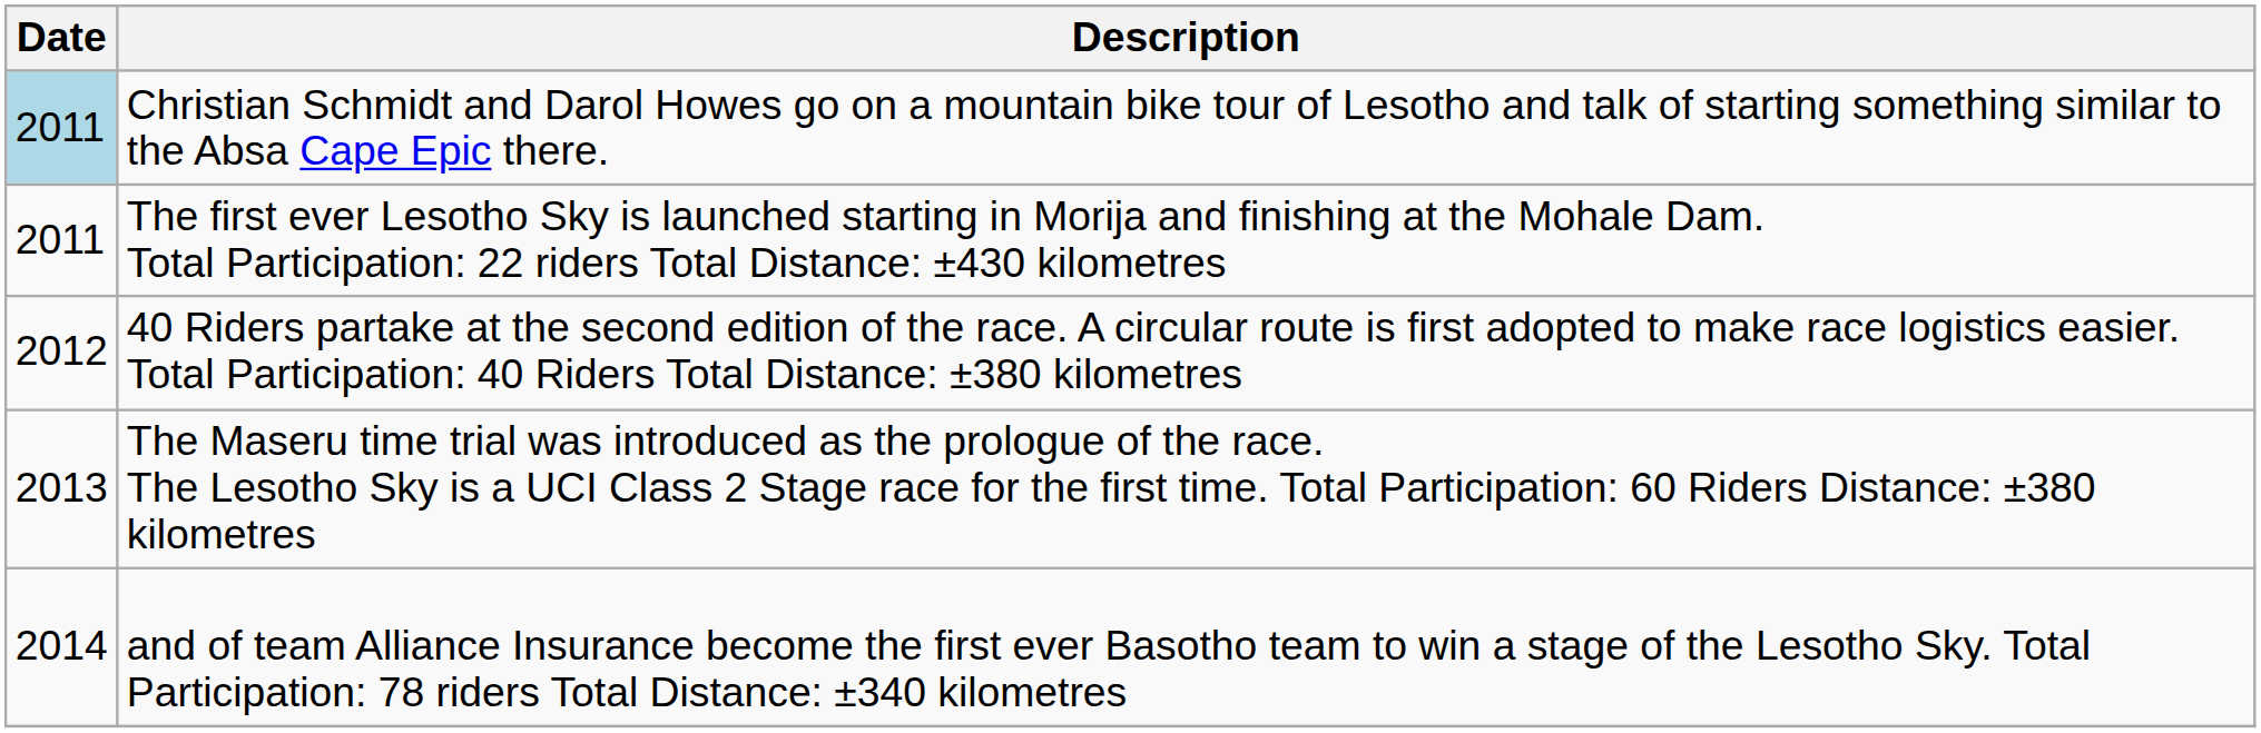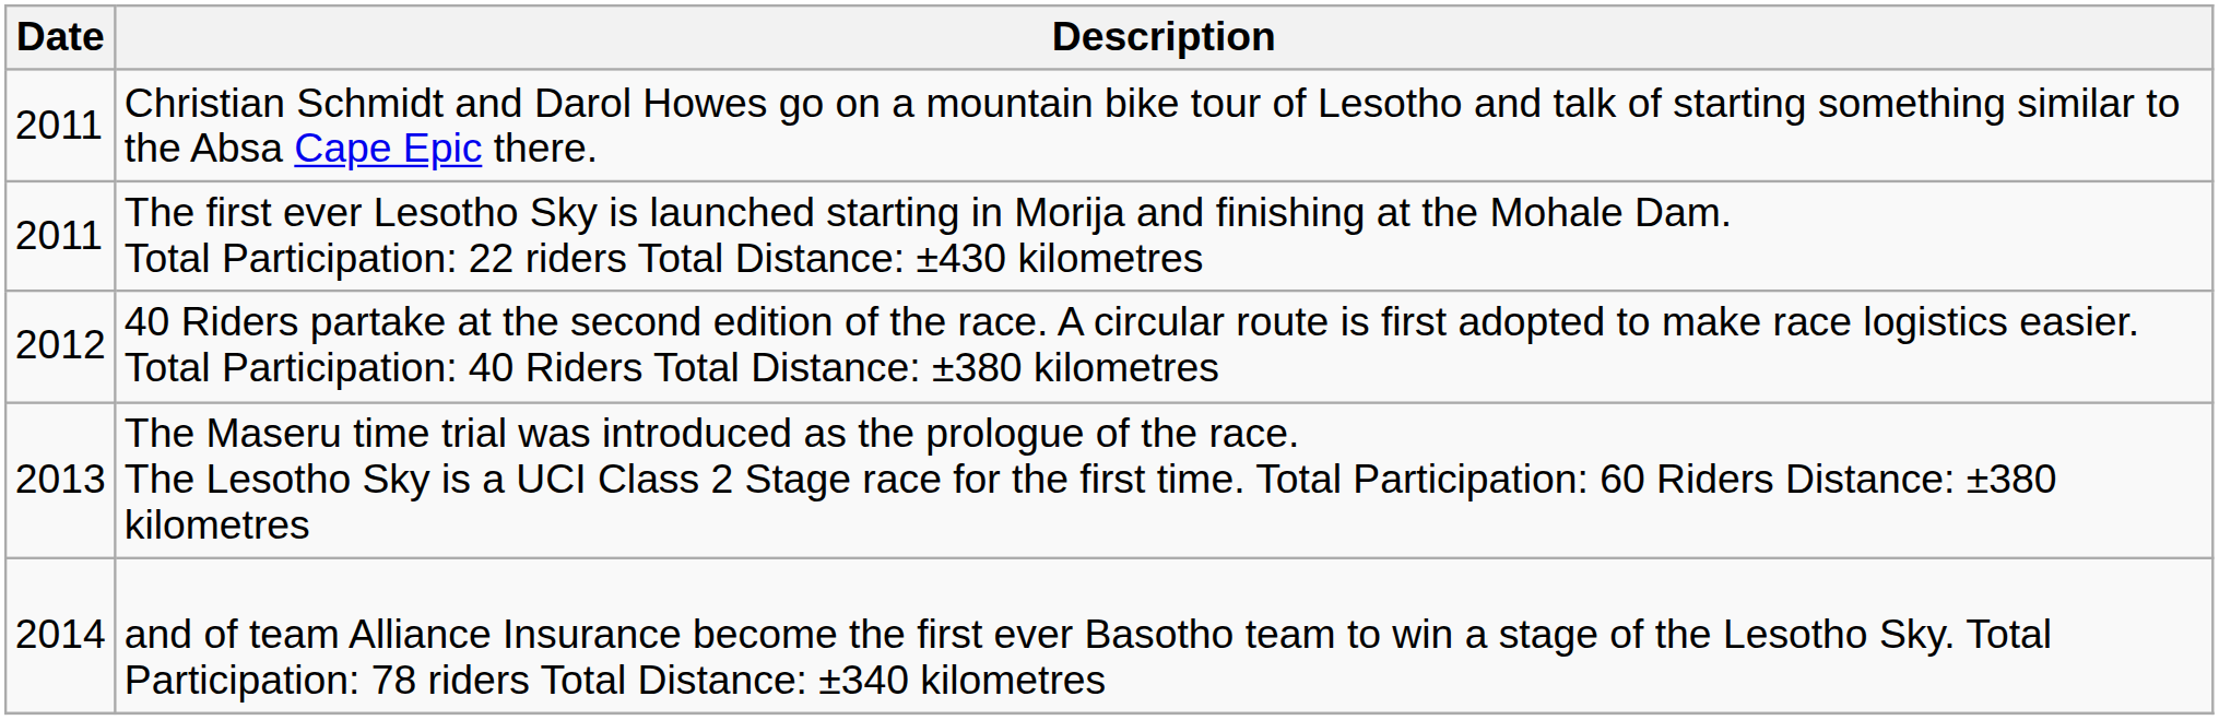row 2 | Date: lightblue background -> no background
